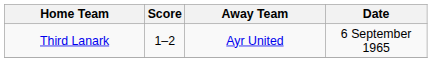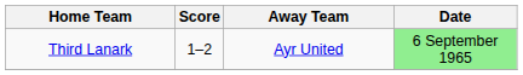Third Lanark | Date: no background -> lightgreen background
